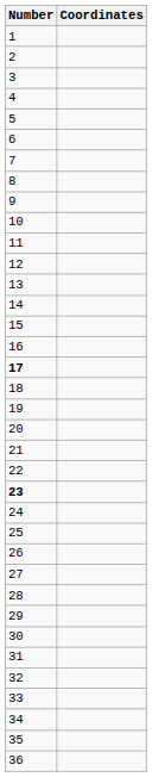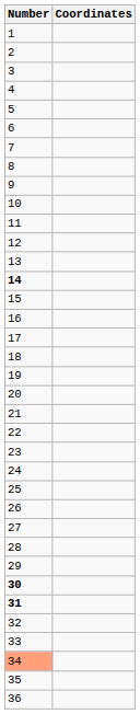14 | Number: normal -> bold
17 | Number: bold -> normal
23 | Number: bold -> normal
30 | Number: normal -> bold
31 | Number: normal -> bold
34 | Number: no background -> lightsalmon background
